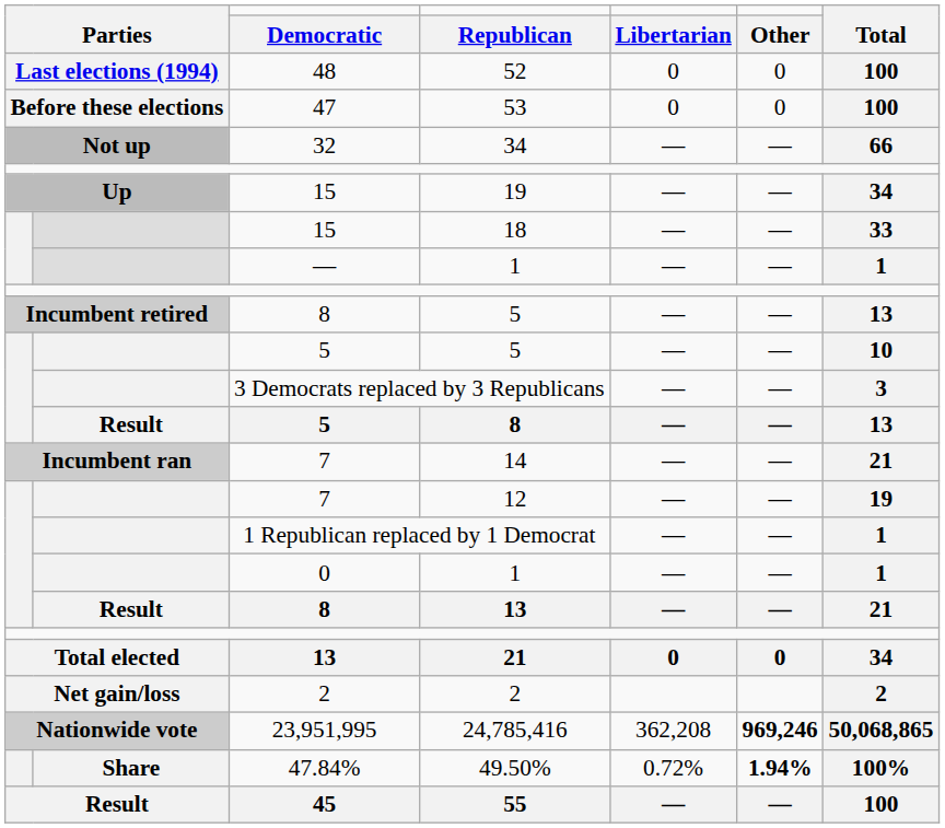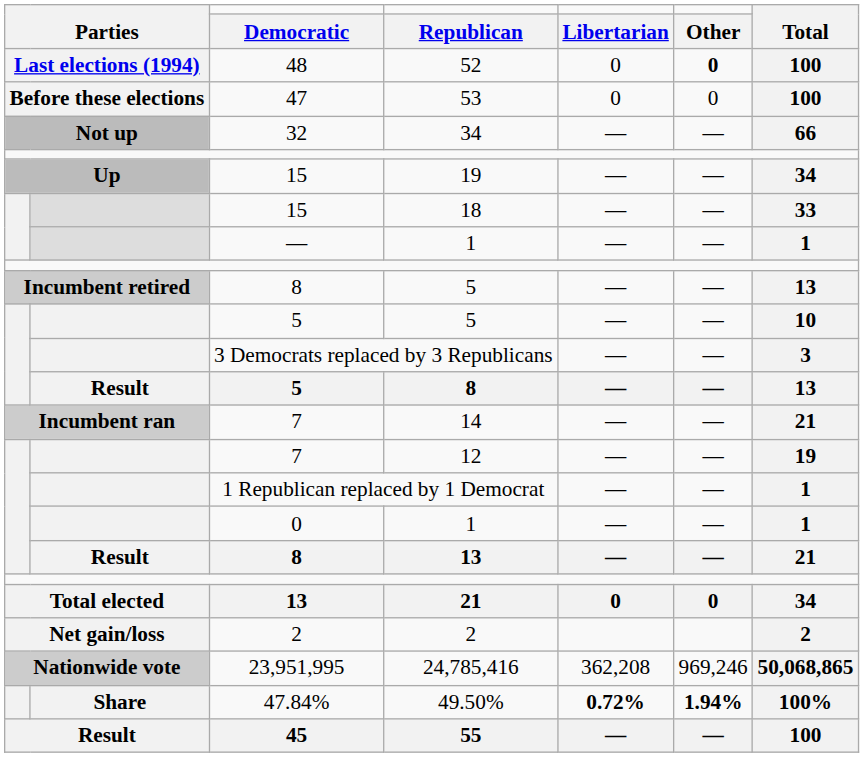48 | Other: normal -> bold
23,951,995 | Other: bold -> normal
47.84% | Libertarian: normal -> bold
